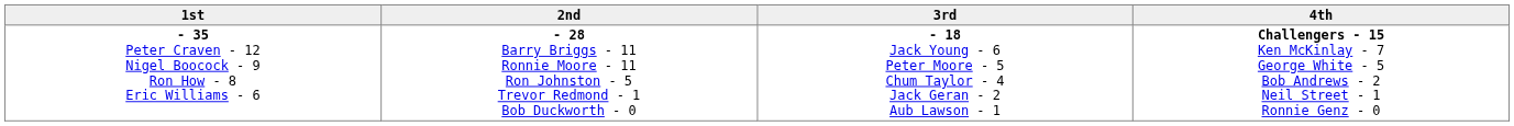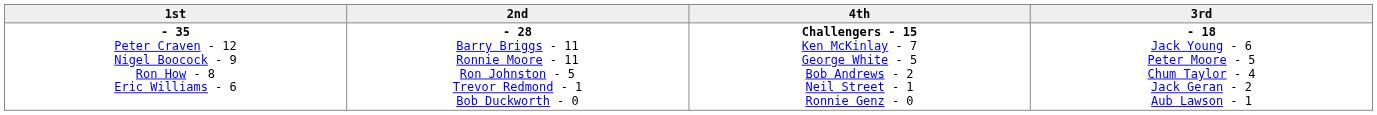columns swapped: 3rd <-> 4th
